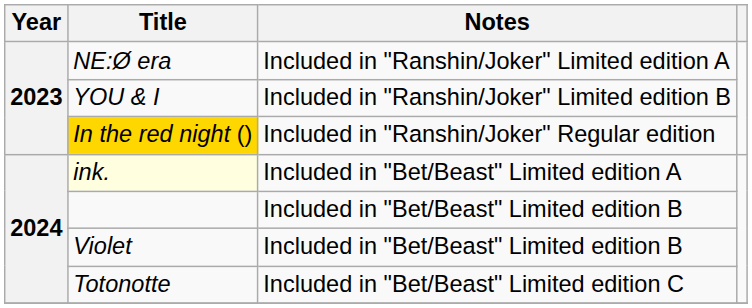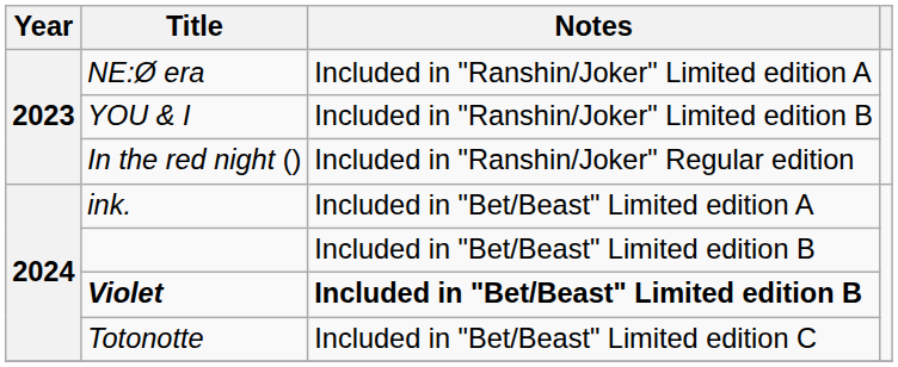In the red night () | Title: gold background -> no background
ink. | Title: lightyellow background -> no background
Violet | Title: normal -> bold
Violet | Notes: normal -> bold
